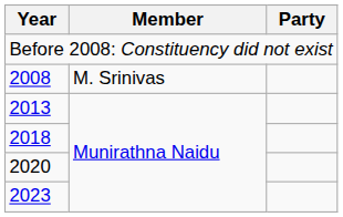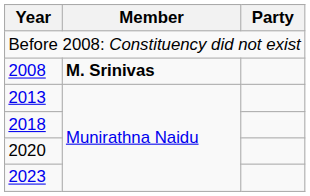2008 | Member: normal -> bold
